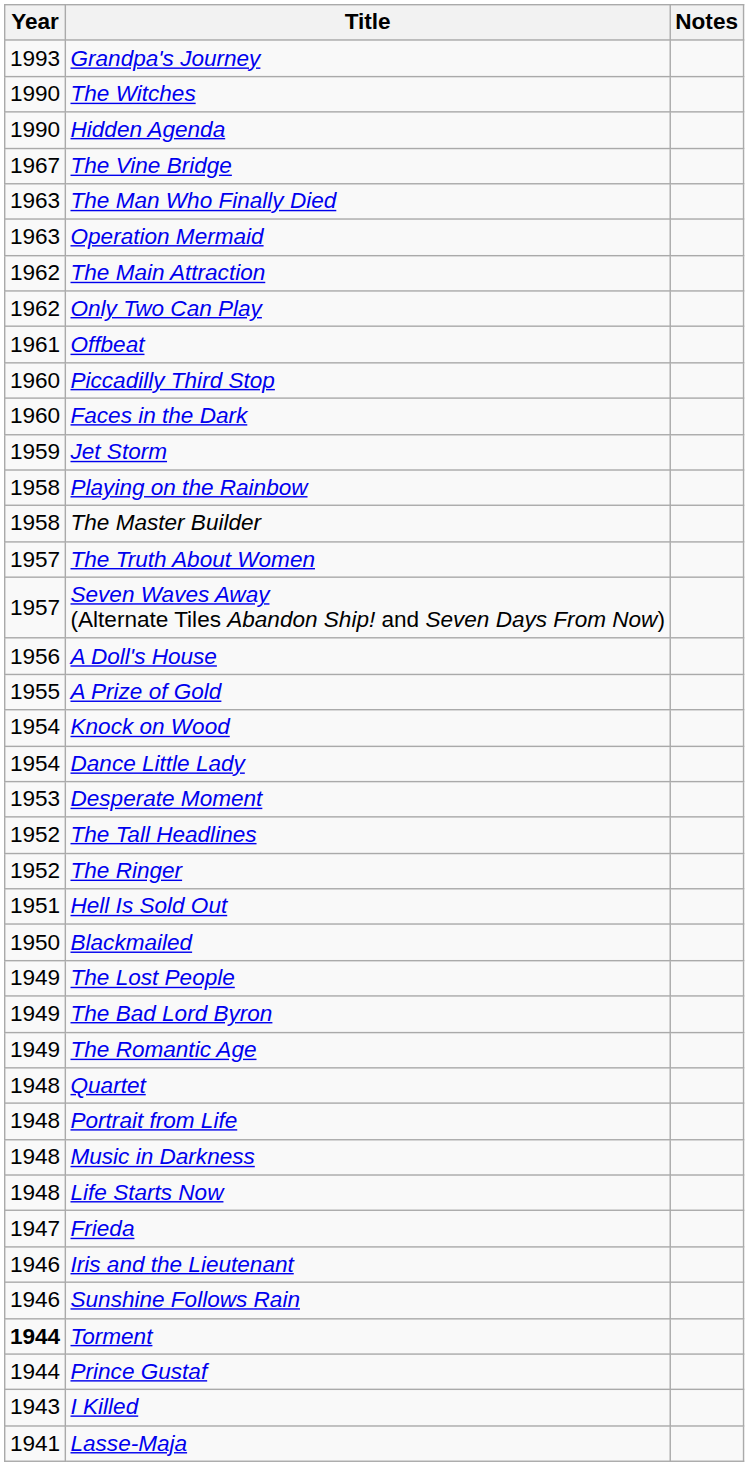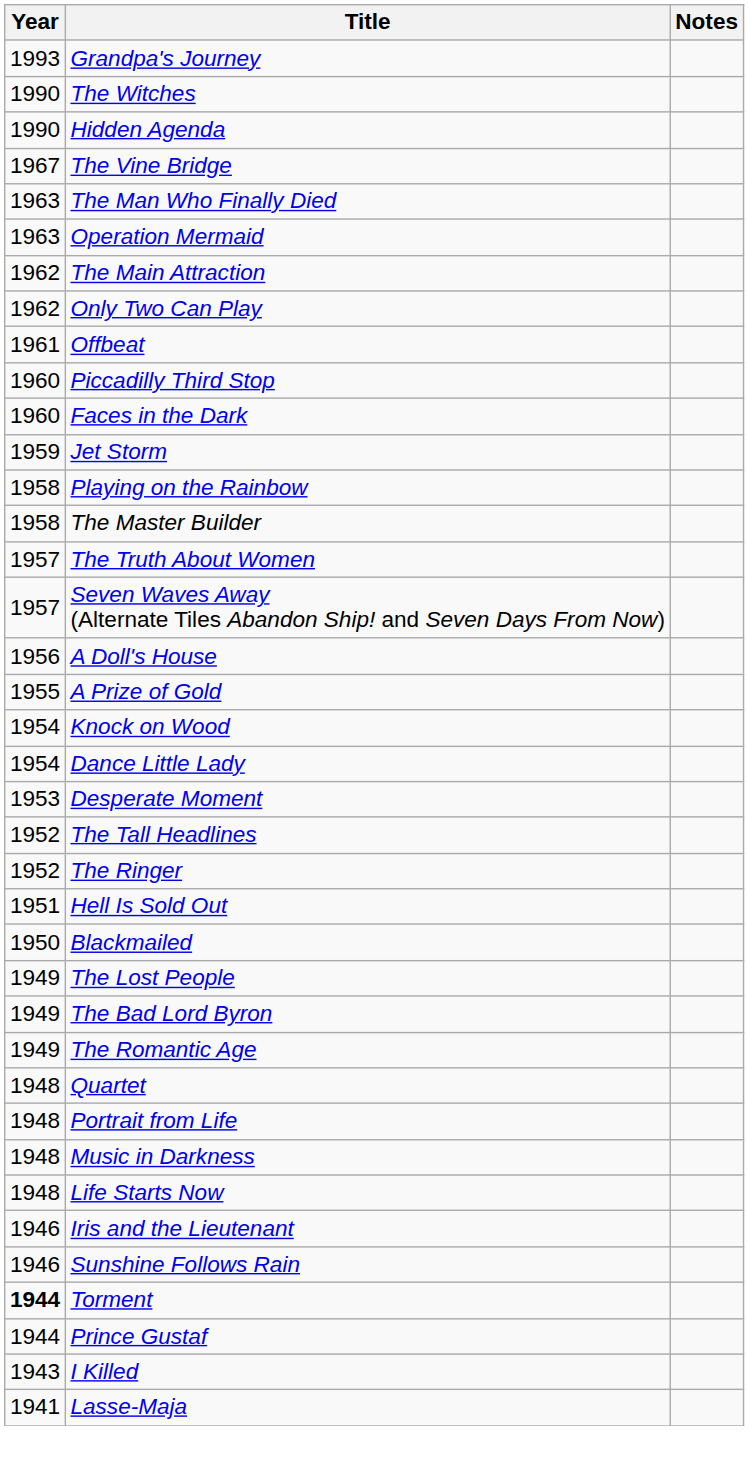- row: 1947 | Frieda
